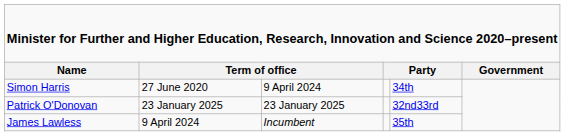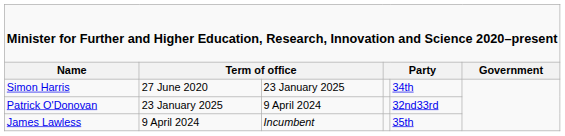Simon Harris | column 3: 9 April 2024 -> 23 January 2025
Patrick O'Donovan | column 3: 23 January 2025 -> 9 April 2024
